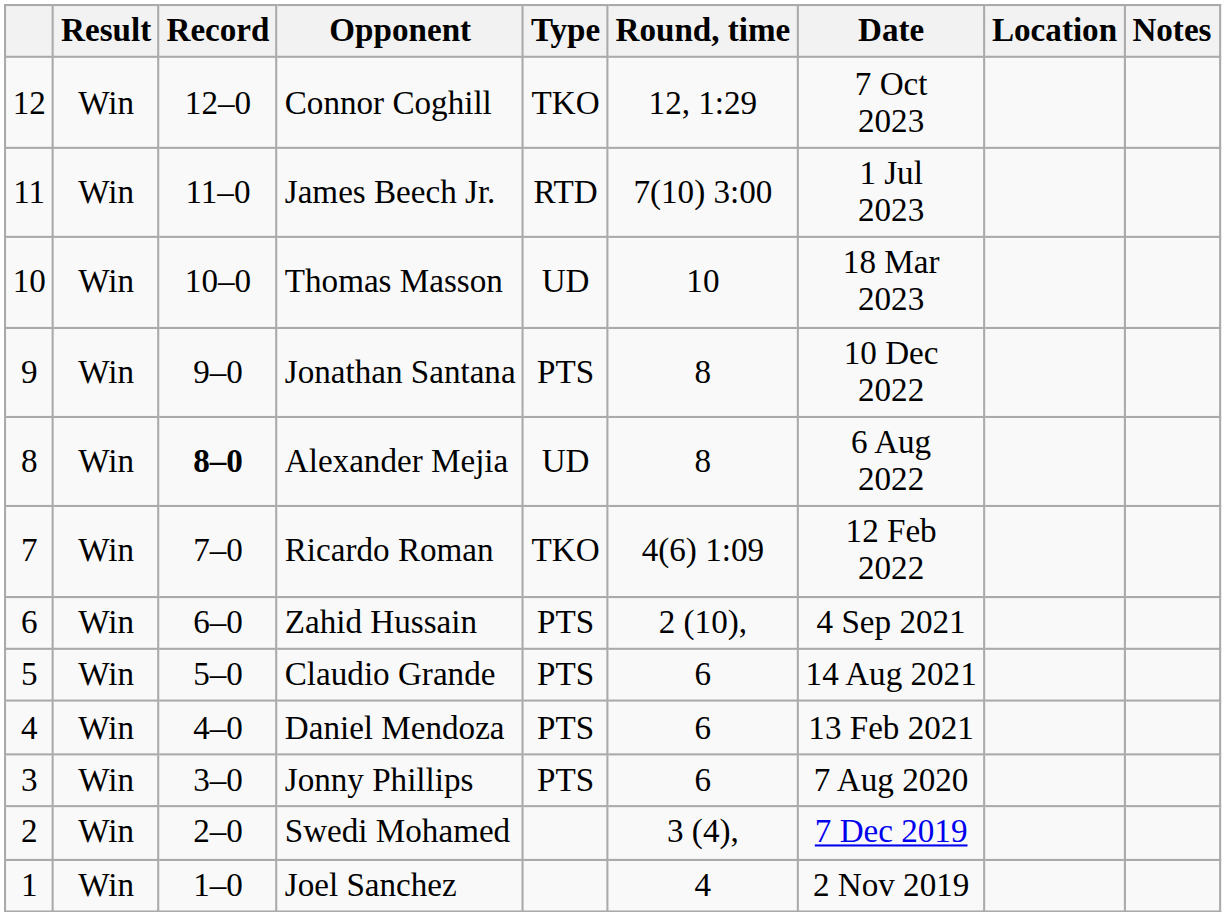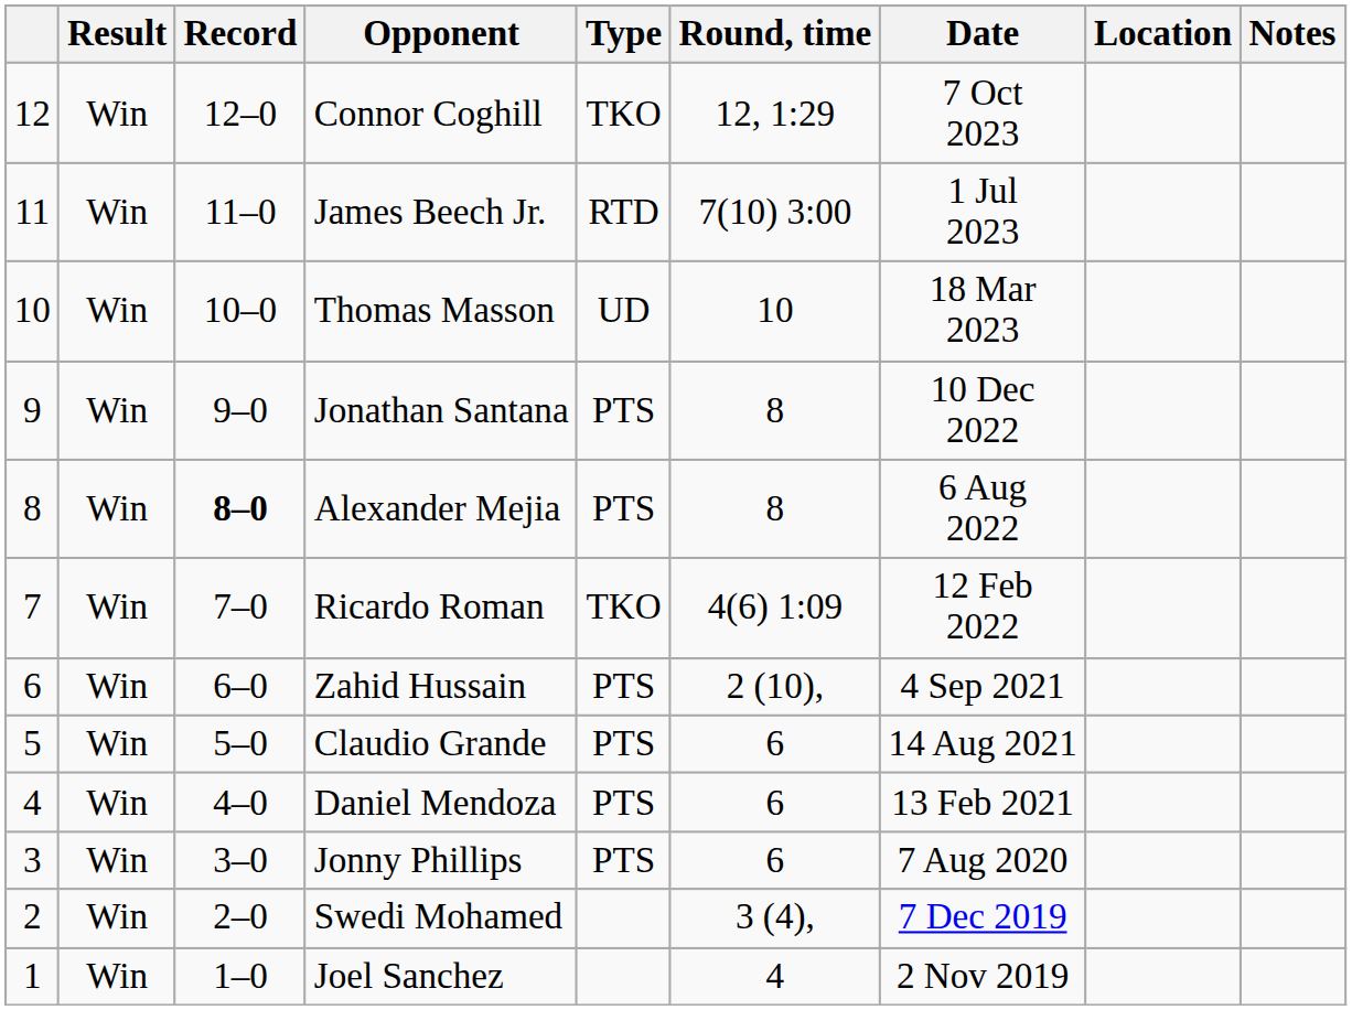Alexander Mejia | Type: UD -> PTS
